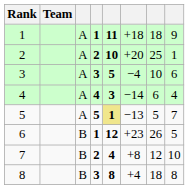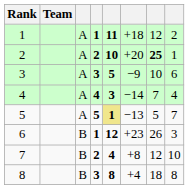row 2 | column 7: 18 -> 12
row 2 | column 8: 9 -> 2
row 3 | column 7: normal -> bold
row 4 | column 6: −4 -> −9
row 5 | column 7: 6 -> 7
row 7 | column 8: 5 -> 3
